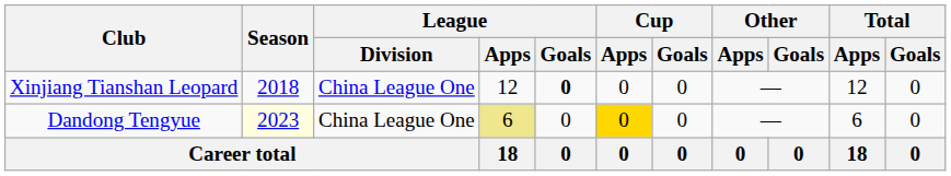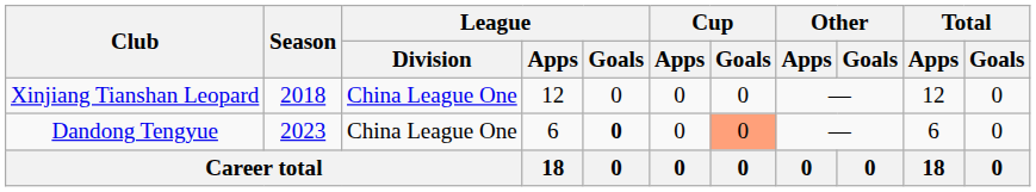Xinjiang Tianshan Leopard | League / Goals: bold -> normal
Dandong Tengyue | Season: lightyellow background -> no background
Dandong Tengyue | League / Apps: khaki background -> no background
Dandong Tengyue | League / Goals: normal -> bold
Dandong Tengyue | Cup / Apps: gold background -> no background
Dandong Tengyue | Cup / Goals: no background -> lightsalmon background
